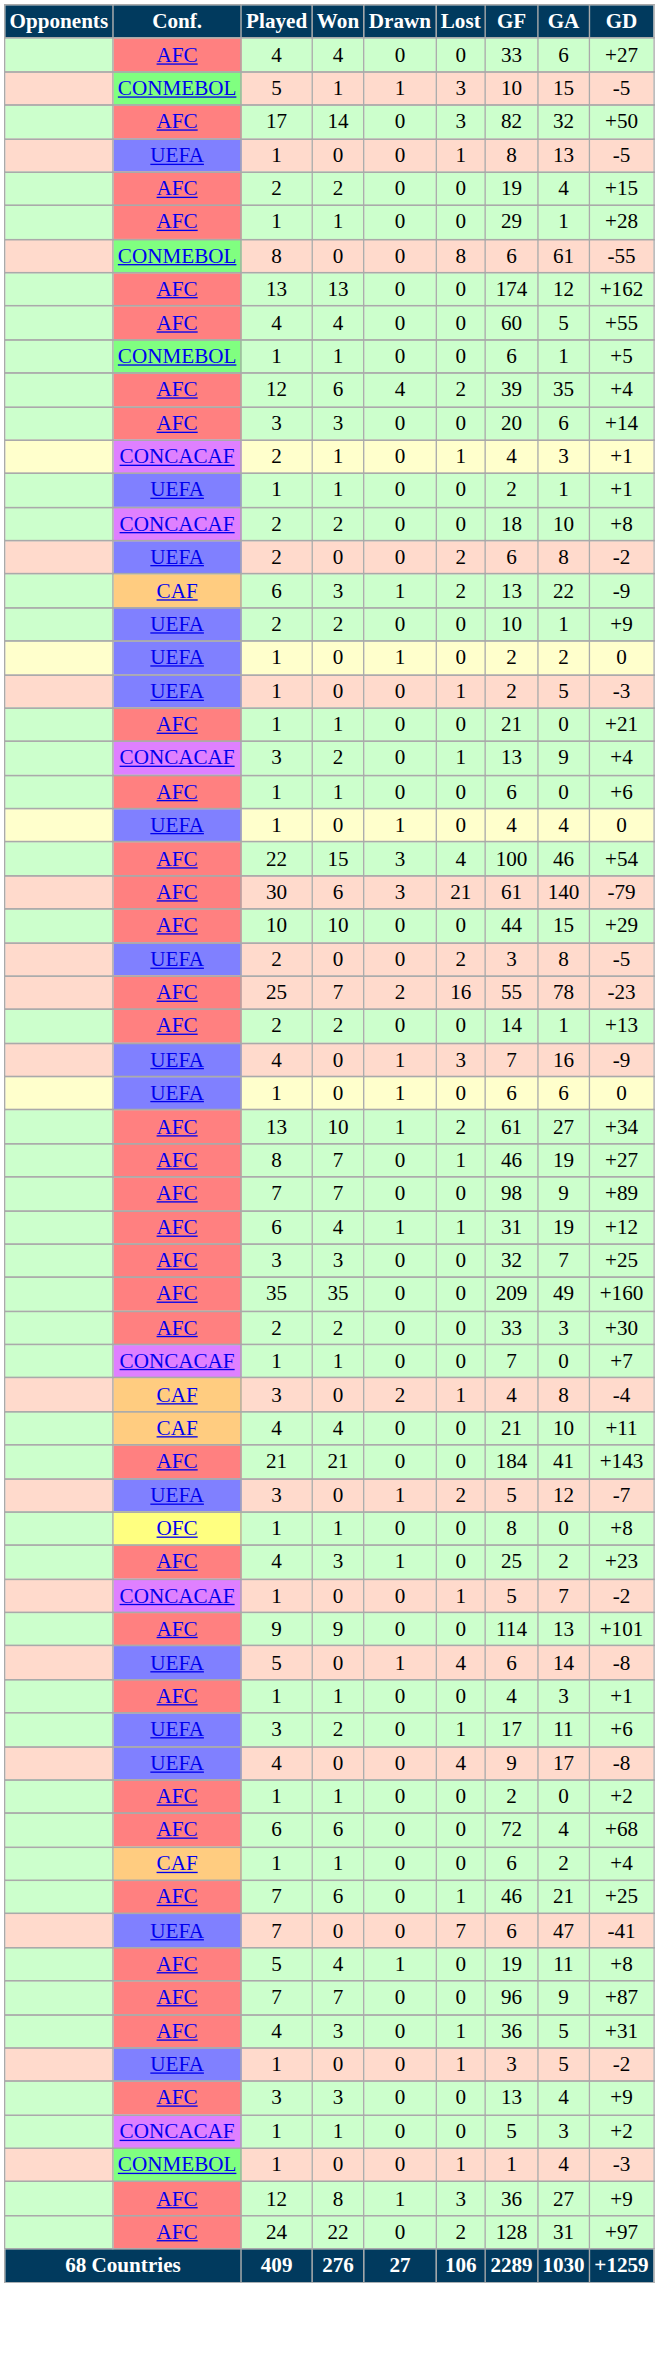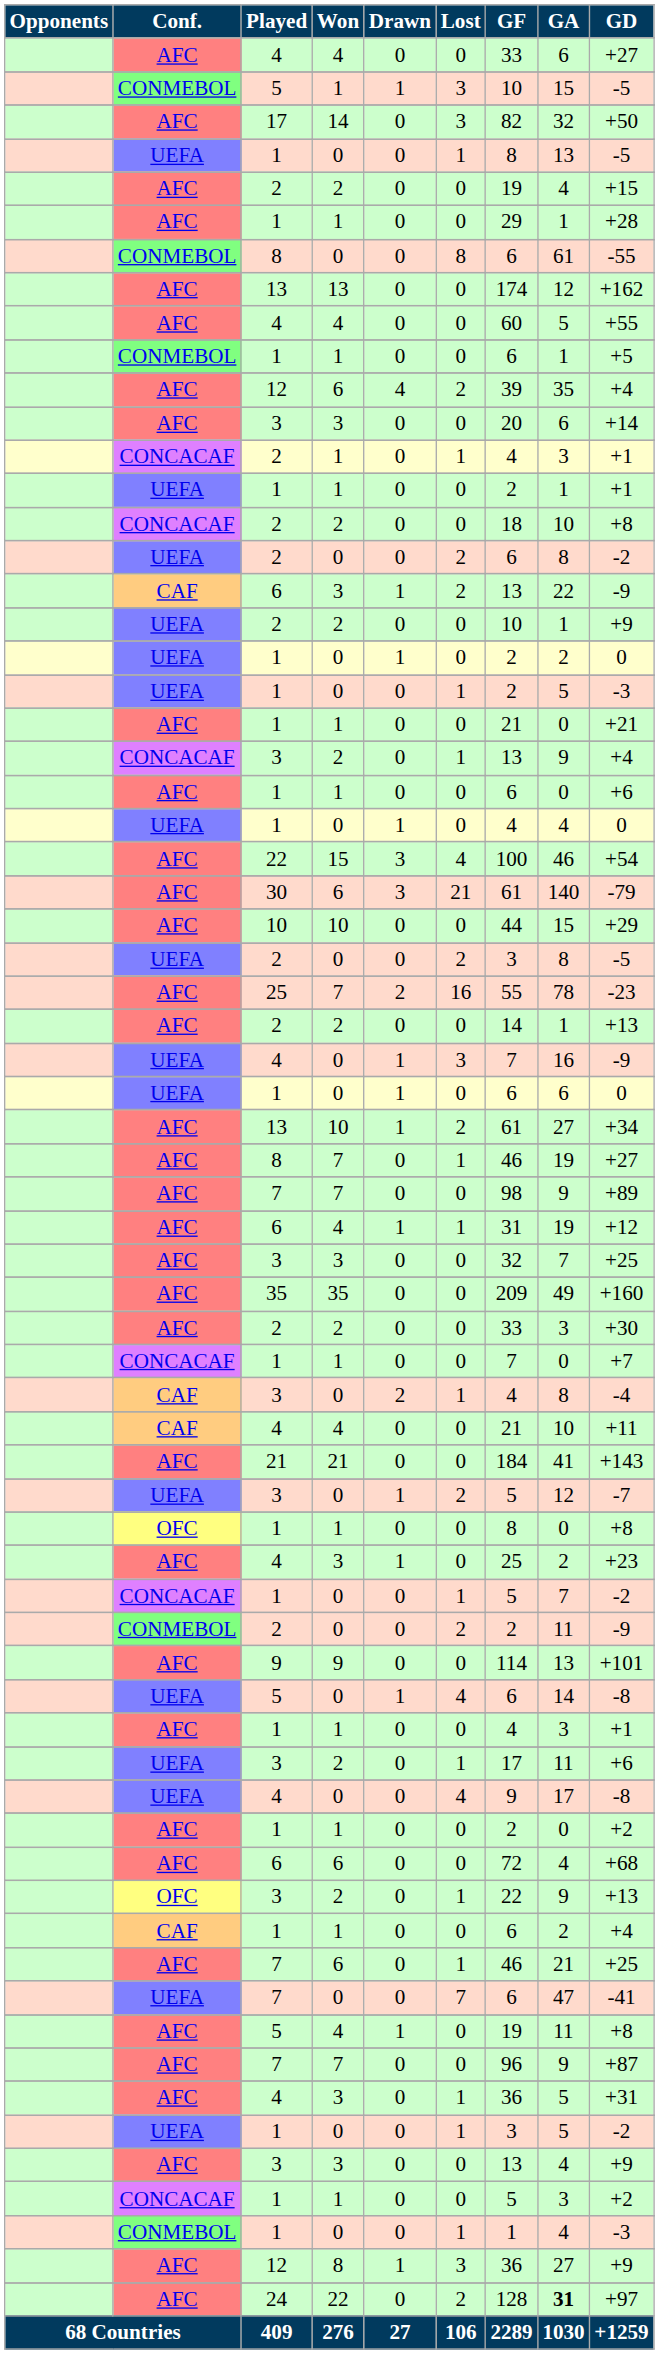+ row: CONMEBOL | 2 | 0 | 0 | 2 | 2 | 11 | -9
+ row: OFC | 3 | 2 | 0 | 1 | 22 | 9 | +13
24 | GA: normal -> bold
